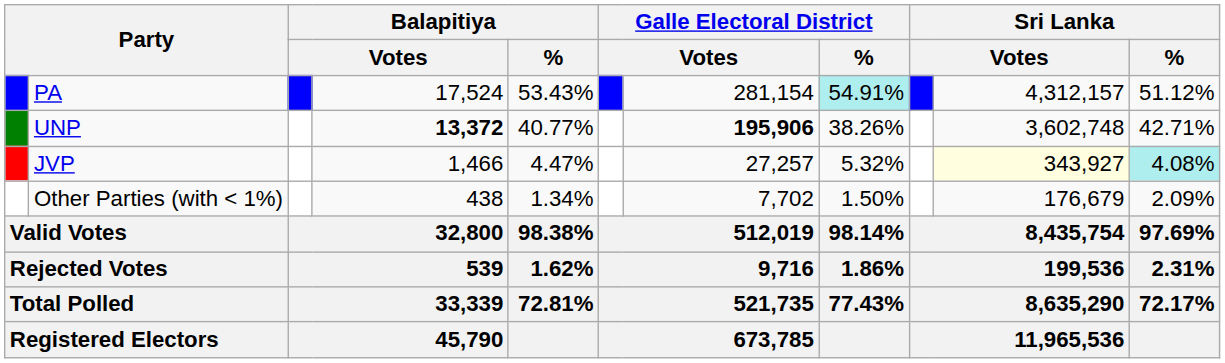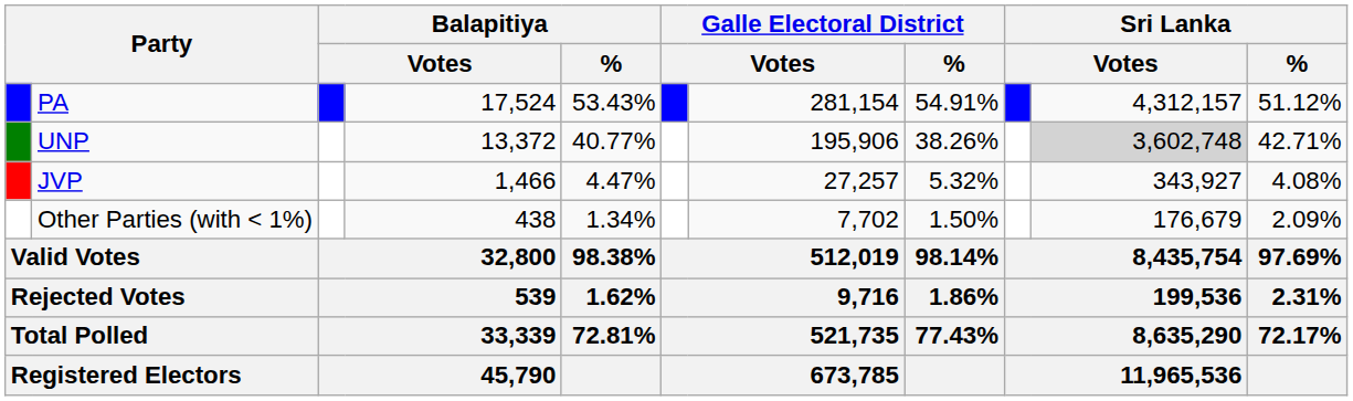PA | Galle Electoral District / %: paleturquoise background -> no background
UNP | column 4: bold -> normal
UNP | column 7: bold -> normal
UNP | column 10: no background -> lightgrey background
JVP | column 10: lightyellow background -> no background
JVP | Sri Lanka / %: paleturquoise background -> no background
